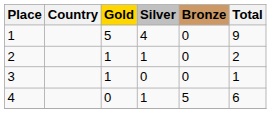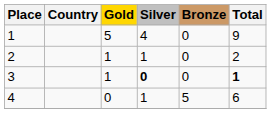3 | Silver: normal -> bold
3 | Total: normal -> bold
